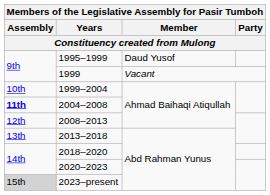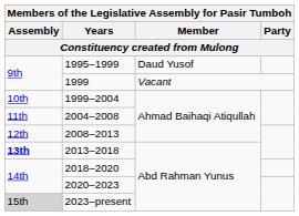2004–2008 | Assembly: bold -> normal
2013–2018 | Assembly: normal -> bold
